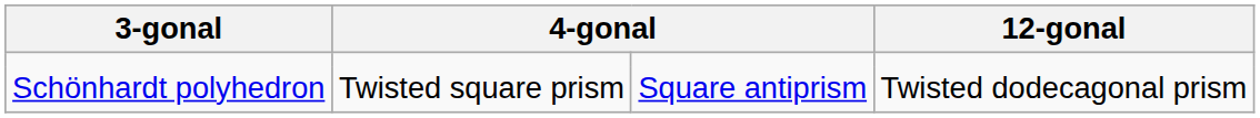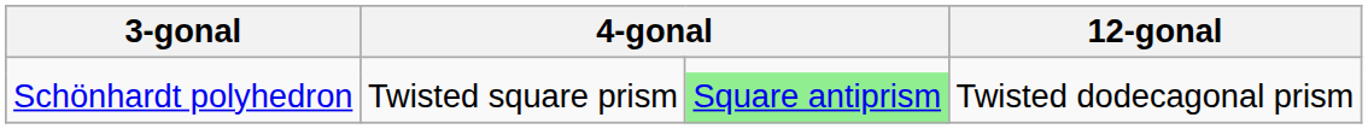Schönhardt polyhedron | column 3: no background -> lightgreen background
